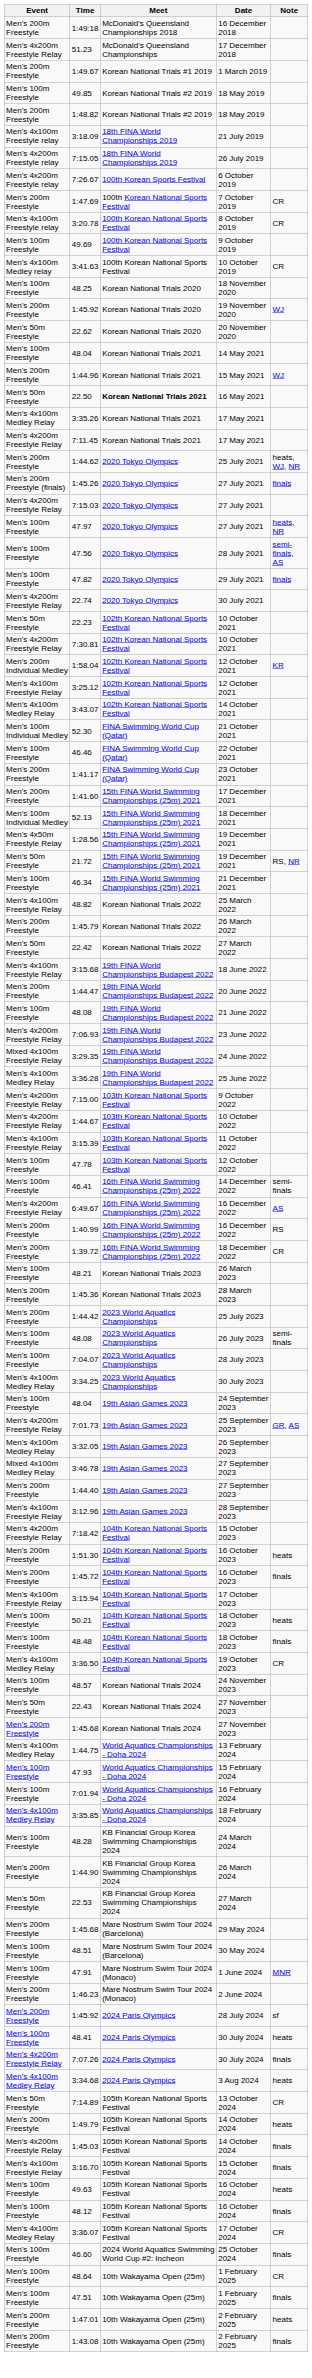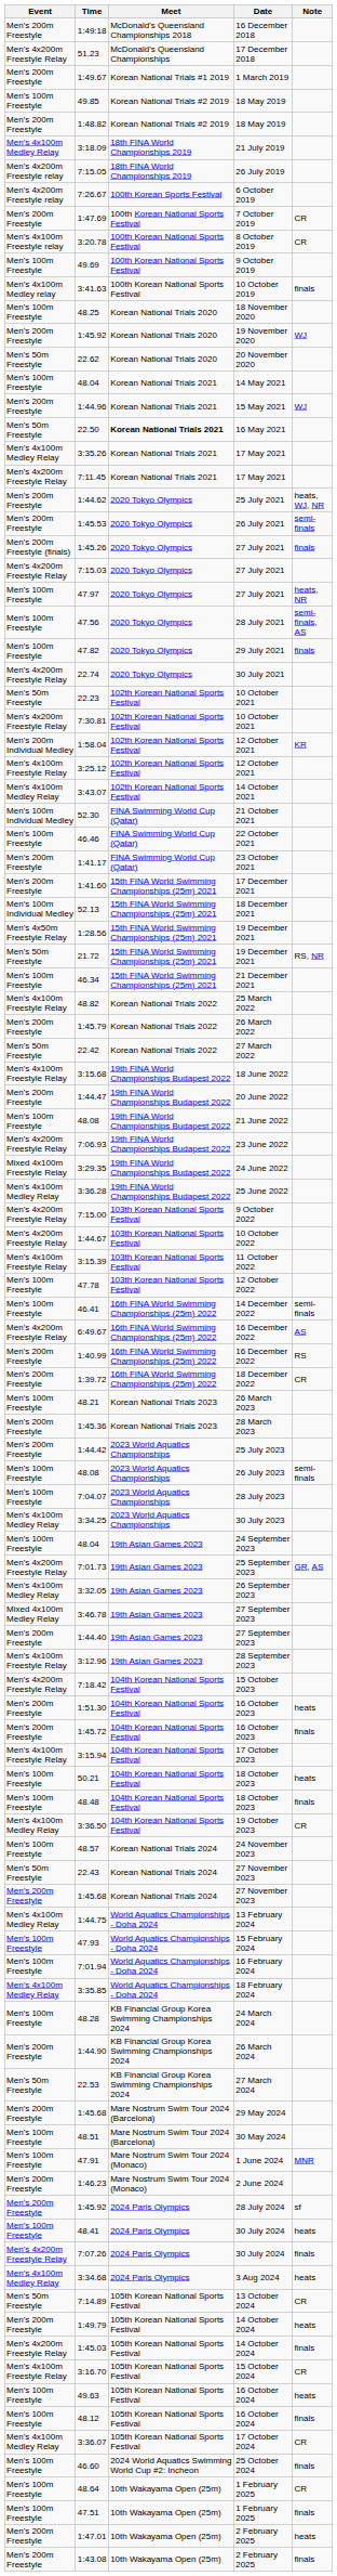3:18.09 | Event: Men's 4x100m Freestyle relay -> Men's 4x100m Medley Relay
3:41.63 | Note: CR -> finals
+ row: Men's 200m Freestyle | 1:45.53 | 2020 Tokyo Olympics | 26 July 2021 | semi-finals
3:16.70 | Note: finals -> CR
